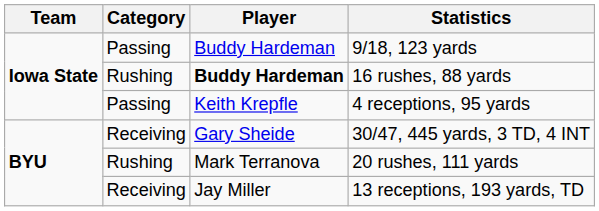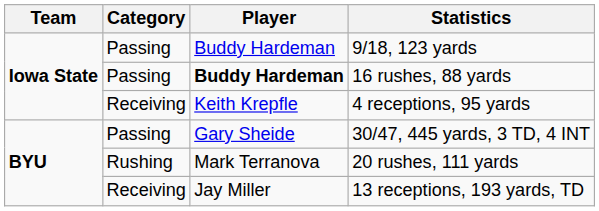16 rushes, 88 yards | Category: Rushing -> Passing
4 receptions, 95 yards | Category: Passing -> Receiving
30/47, 445 yards, 3 TD, 4 INT | Category: Receiving -> Passing
